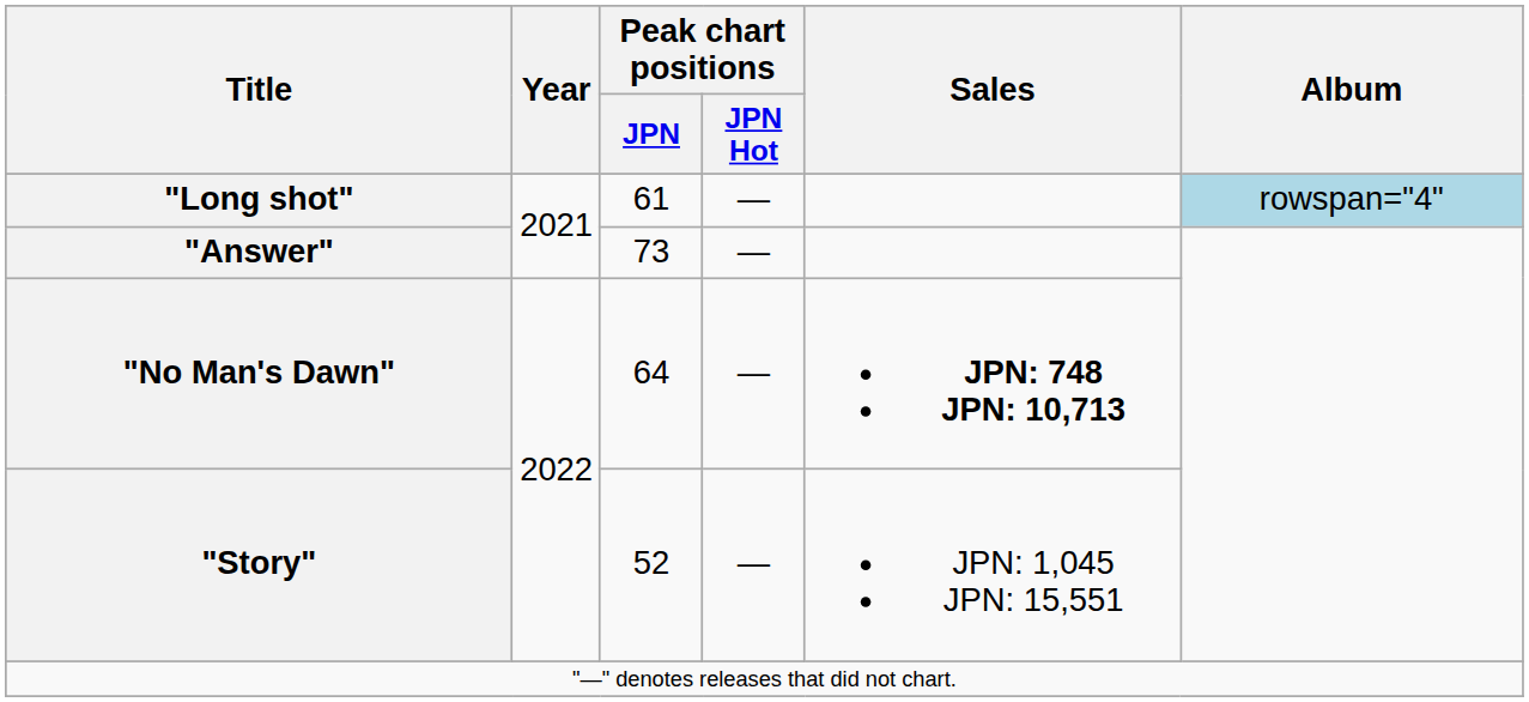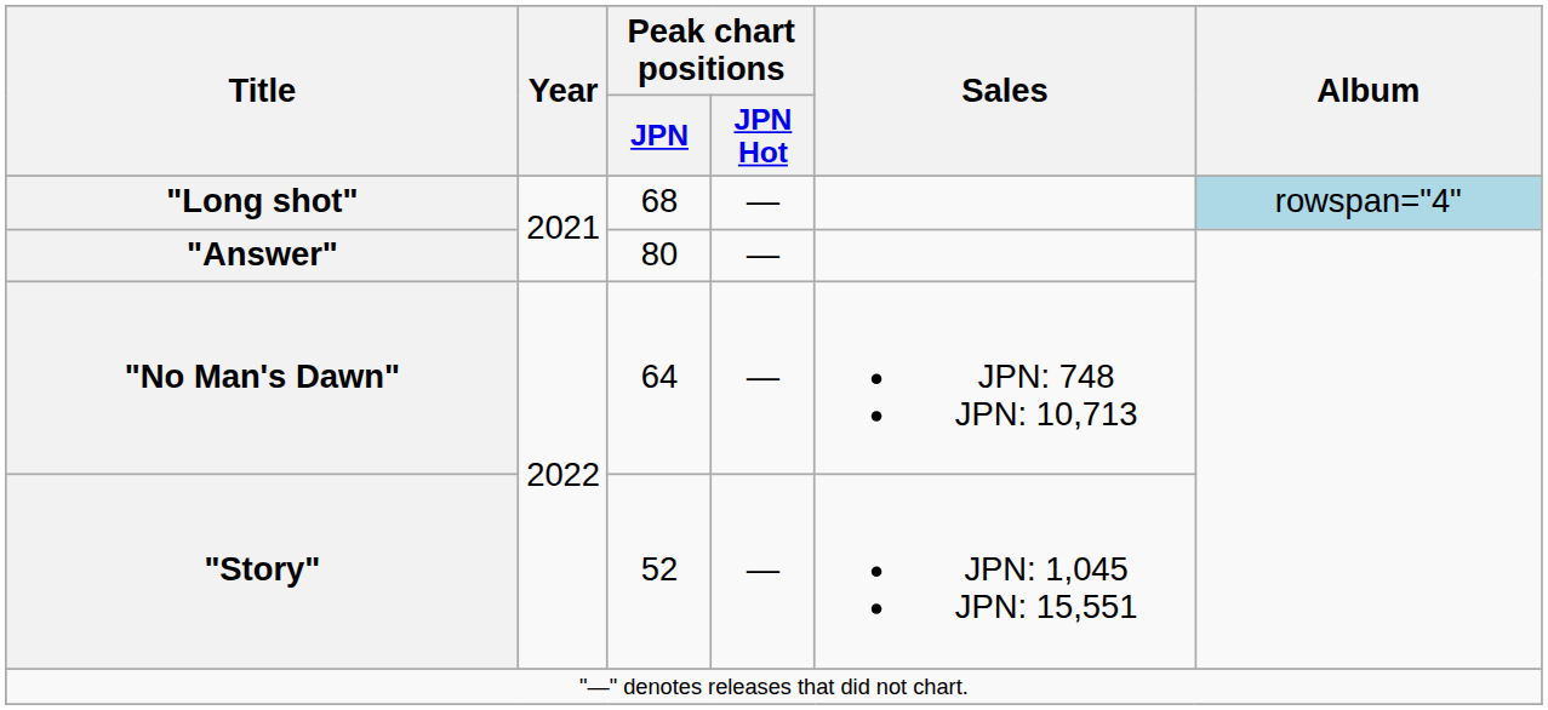"Long shot" | Peak chart positions / JPN: 61 -> 68
"Answer" | Peak chart positions / JPN: 73 -> 80
"No Man's Dawn" | Sales: bold -> normal
